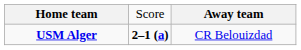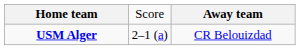USM Alger | column 2: bold -> normal
